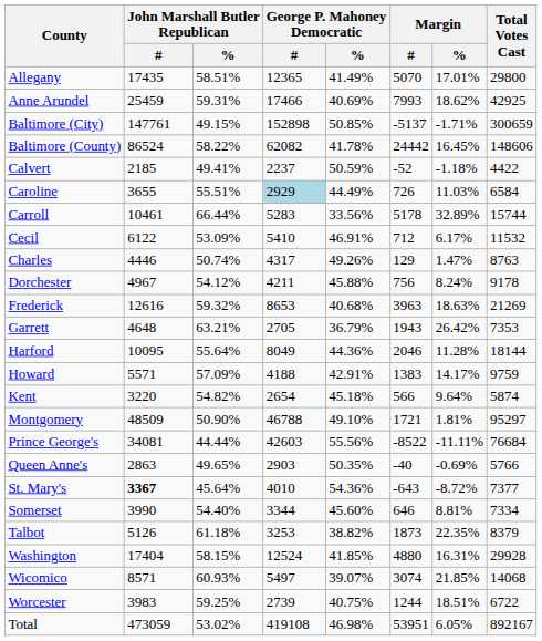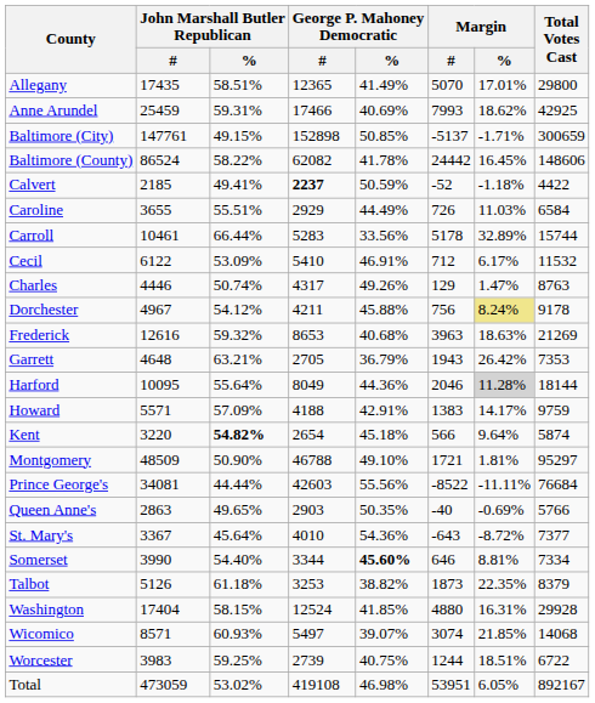Calvert | George P. Mahoney Democratic / #: normal -> bold
Caroline | George P. Mahoney Democratic / #: lightblue background -> no background
Dorchester | Margin / %: no background -> khaki background
Harford | Margin / %: no background -> lightgrey background
Kent | John Marshall Butler Republican / %: normal -> bold
St. Mary's | John Marshall Butler Republican / #: bold -> normal
Somerset | George P. Mahoney Democratic / %: normal -> bold
